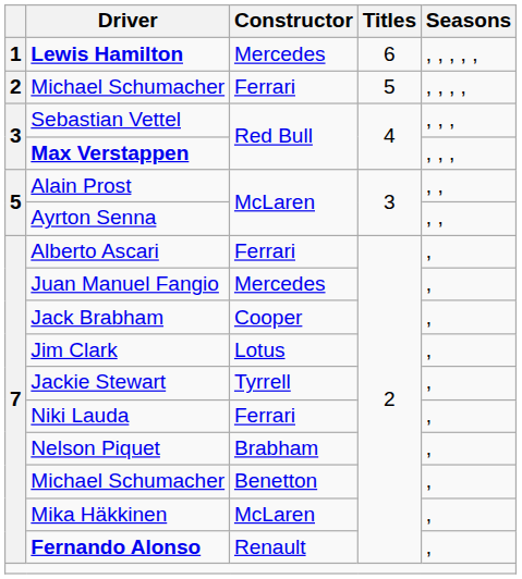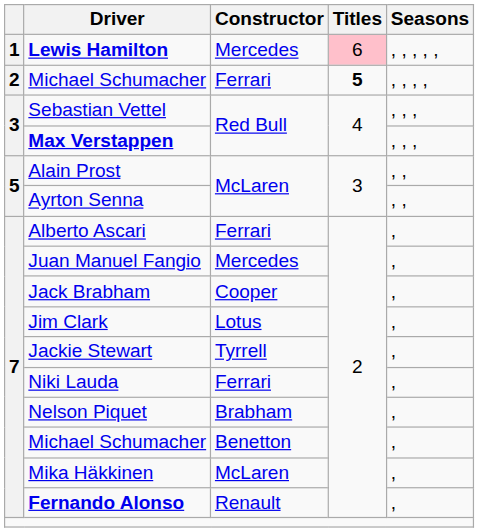Lewis Hamilton | Titles: no background -> pink background
Michael Schumacher / Ferrari | Titles: normal -> bold
